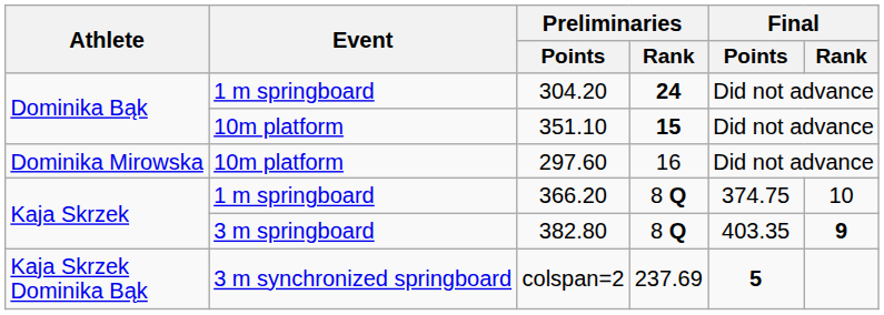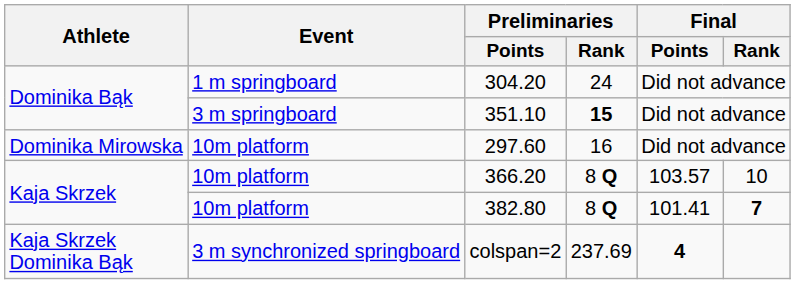304.20 | Preliminaries / Rank: bold -> normal
351.10 | Event: 10m platform -> 3 m springboard
366.20 | Event: 1 m springboard -> 10m platform
366.20 | Final / Points: 374.75 -> 103.57
382.80 | Event: 3 m springboard -> 10m platform
382.80 | Final / Points: 403.35 -> 101.41
382.80 | Final / Rank: 9 -> 7
colspan=2 | Final / Points: 5 -> 4
